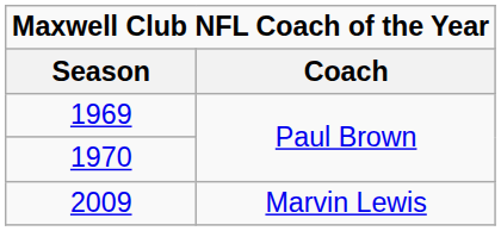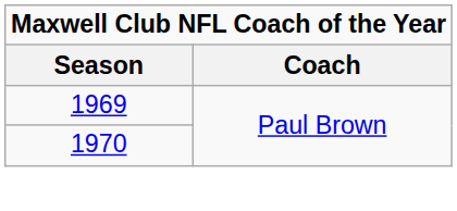- row: 2009 | Marvin Lewis
